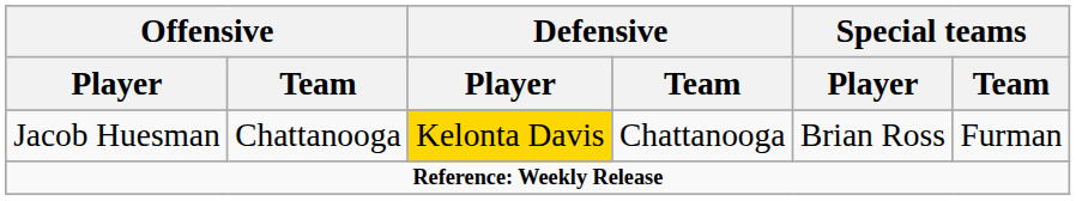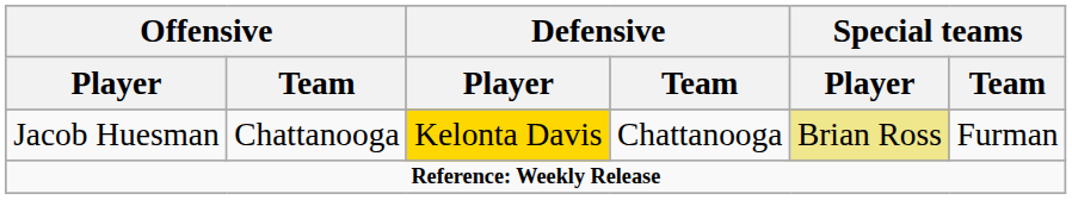Jacob Huesman | Special teams / Player: no background -> khaki background
